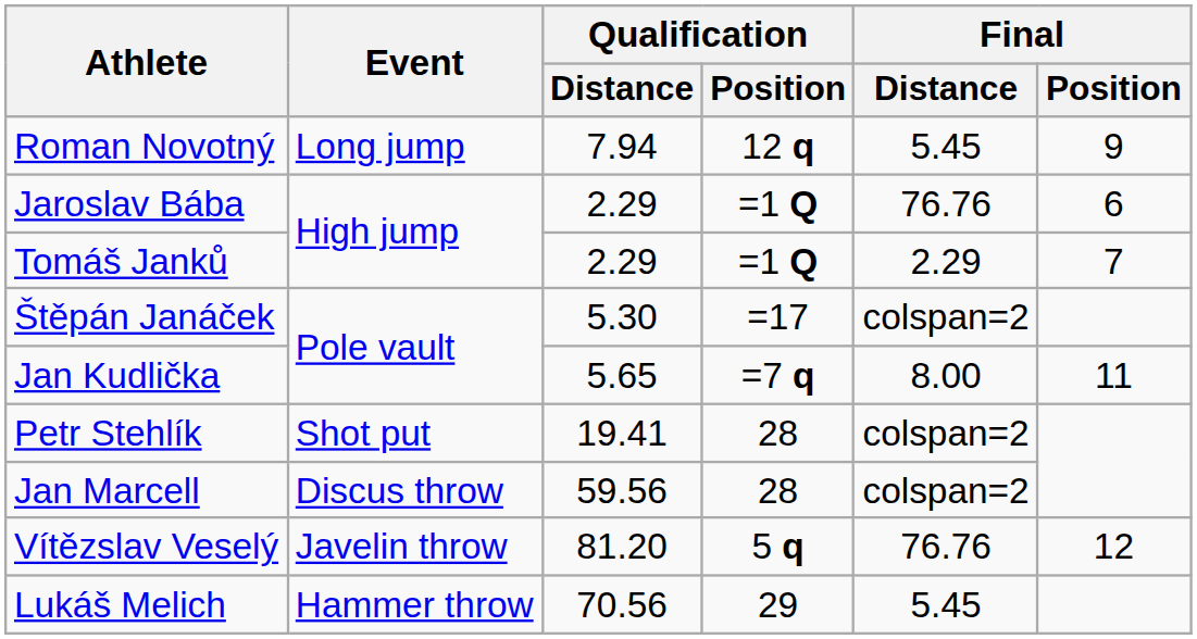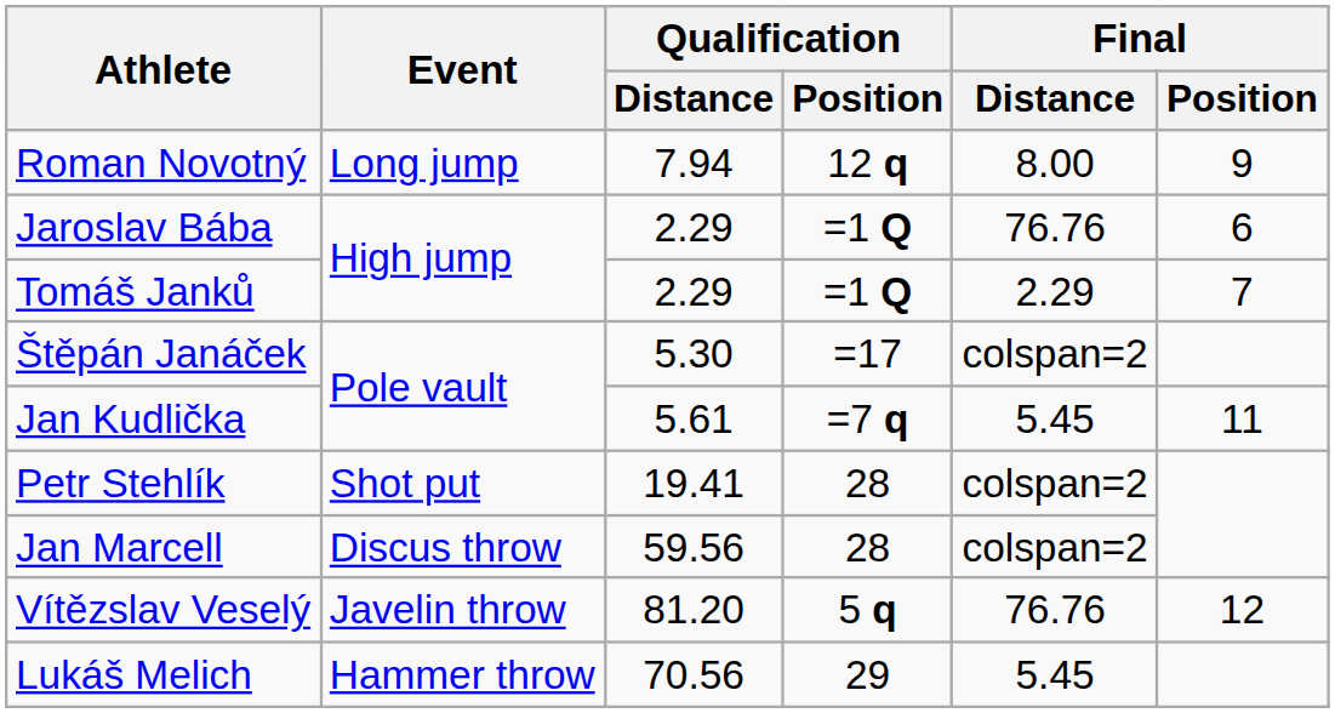Roman Novotný | Final / Distance: 5.45 -> 8.00
Jan Kudlička | Qualification / Distance: 5.65 -> 5.61
Jan Kudlička | Final / Distance: 8.00 -> 5.45
